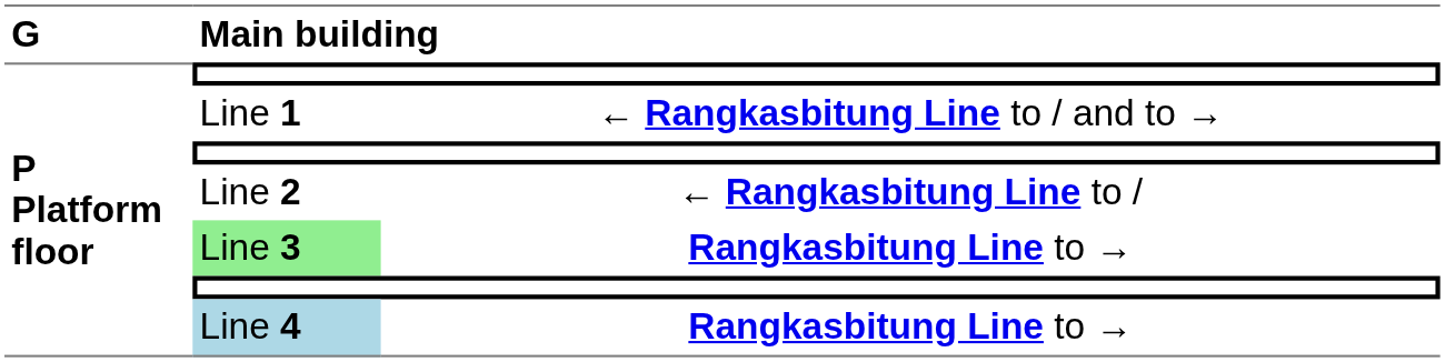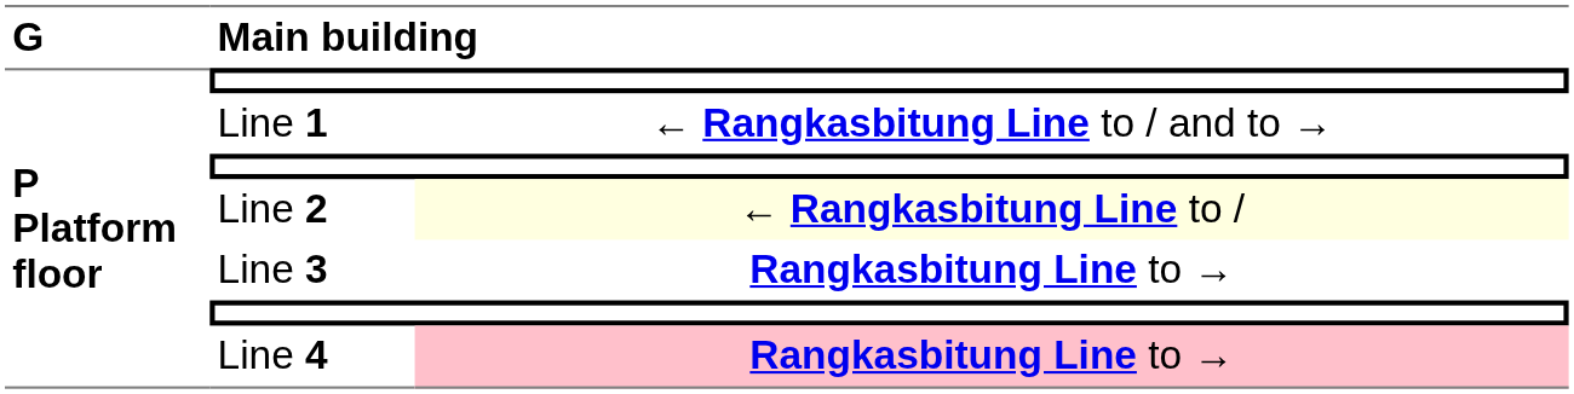Line 2 | column 3: no background -> lightyellow background
Line 3 | column 2: lightgreen background -> no background
Line 4 | column 2: lightblue background -> no background
Line 4 | column 3: no background -> pink background
